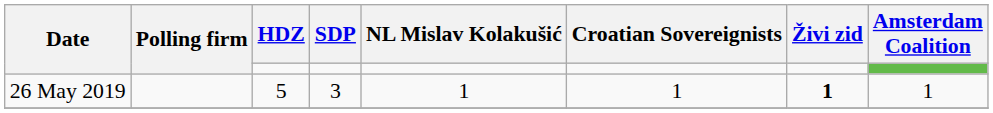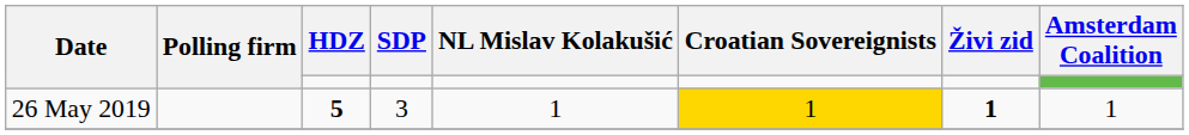26 May 2019 | HDZ: normal -> bold
26 May 2019 | Croatian Sovereignists: no background -> gold background
